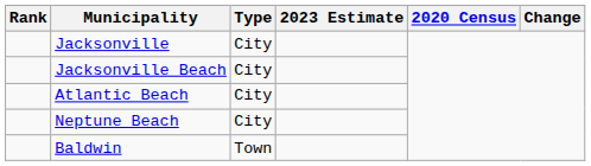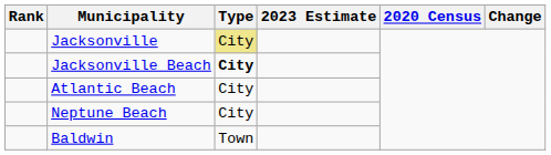Jacksonville | Type: no background -> khaki background
Jacksonville Beach | Type: normal -> bold
